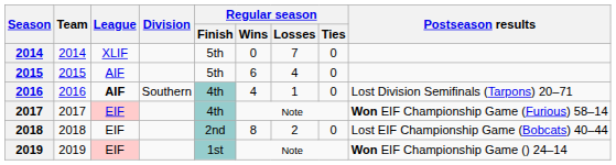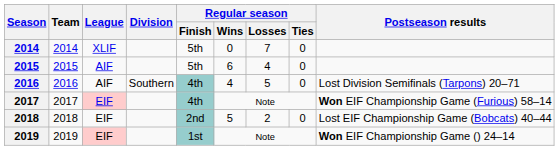row 5 | League: bold -> normal
row 5 | Regular season / Losses: 1 -> 5
row 7 | Regular season / Wins: 8 -> 5
